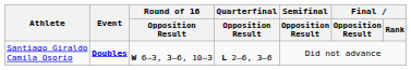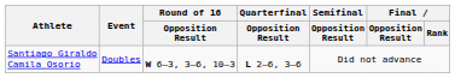Santiago Giraldo Camila Osorio | Event: bold -> normal
